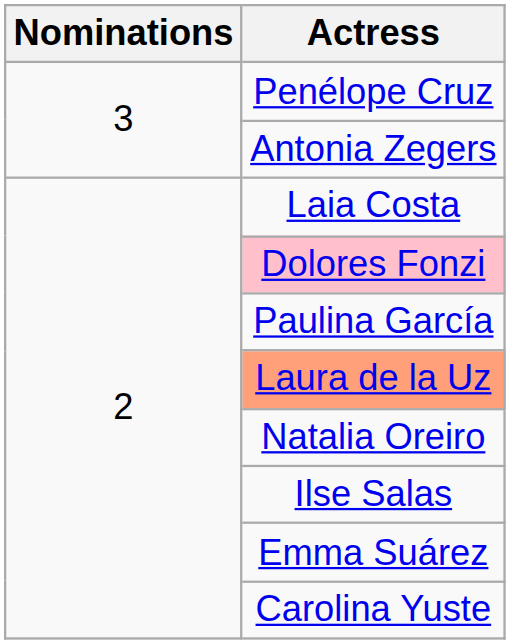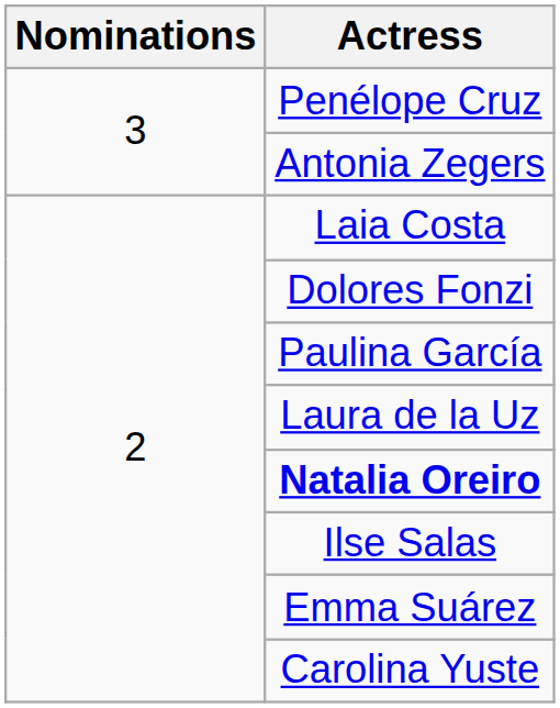Dolores Fonzi | Actress: pink background -> no background
Laura de la Uz | Actress: lightsalmon background -> no background
Natalia Oreiro | Actress: normal -> bold
